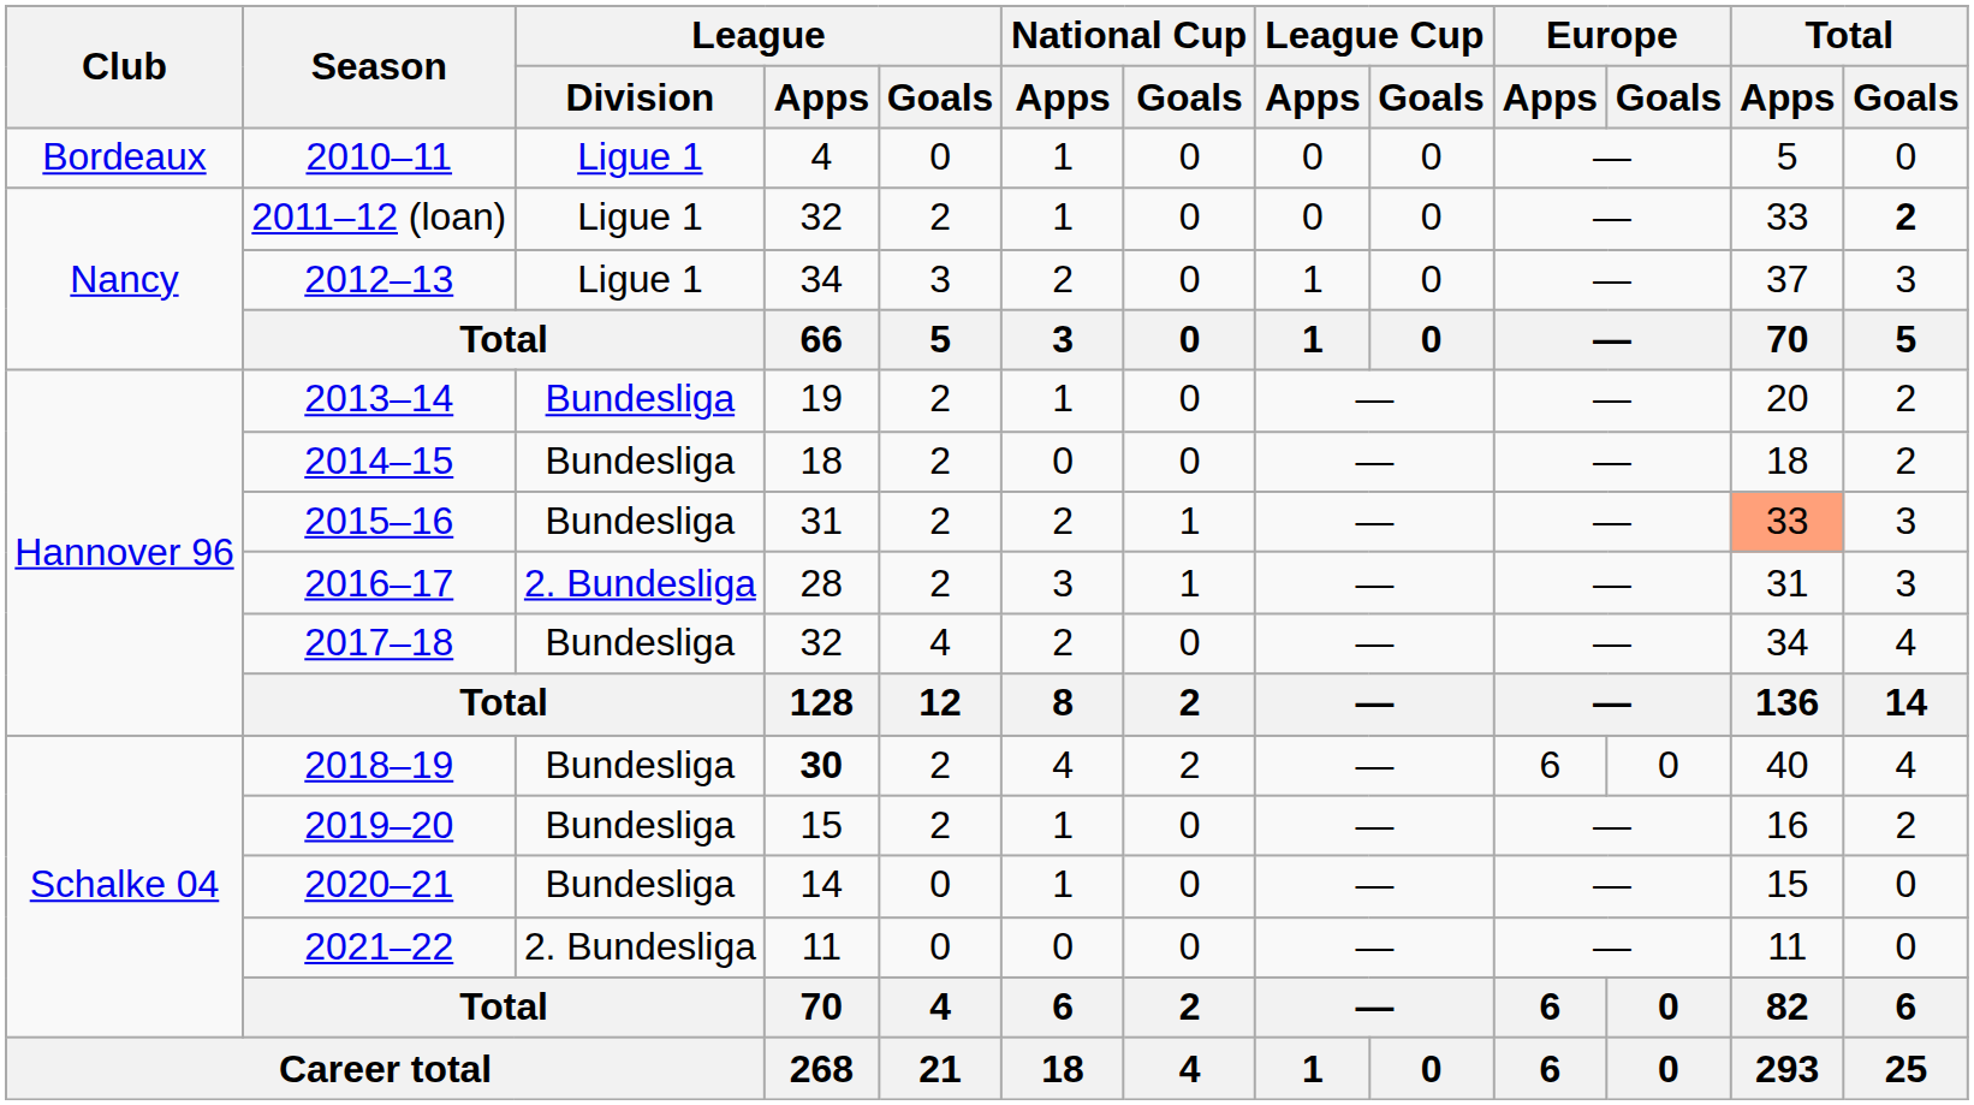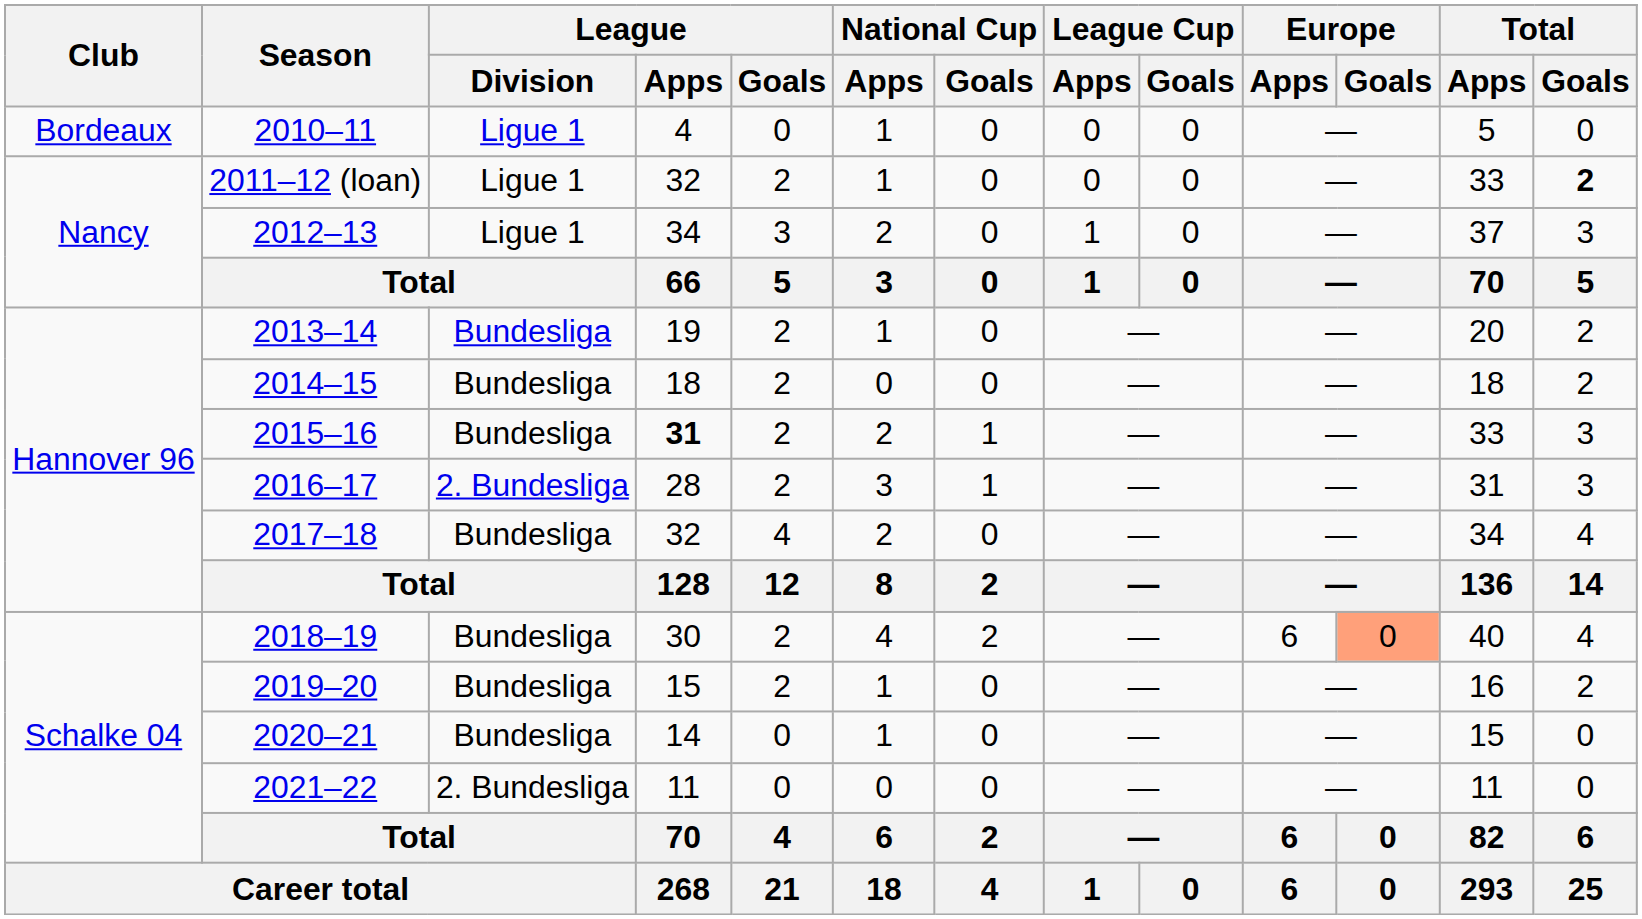2015–16 | League / Apps: normal -> bold
2015–16 | Total / Apps: lightsalmon background -> no background
2018–19 | League / Apps: bold -> normal
2018–19 | Europe / Goals: no background -> lightsalmon background
